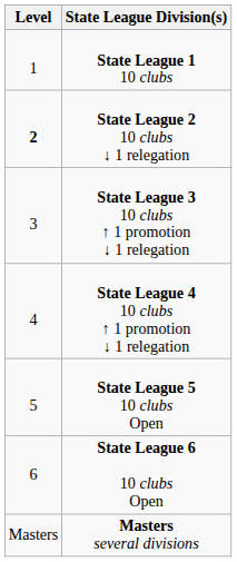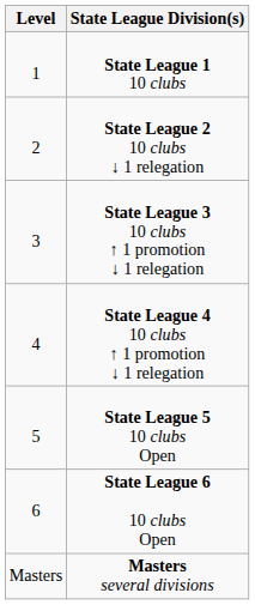State League 2 10 clubs ↓ 1 relegation | Level: bold -> normal
